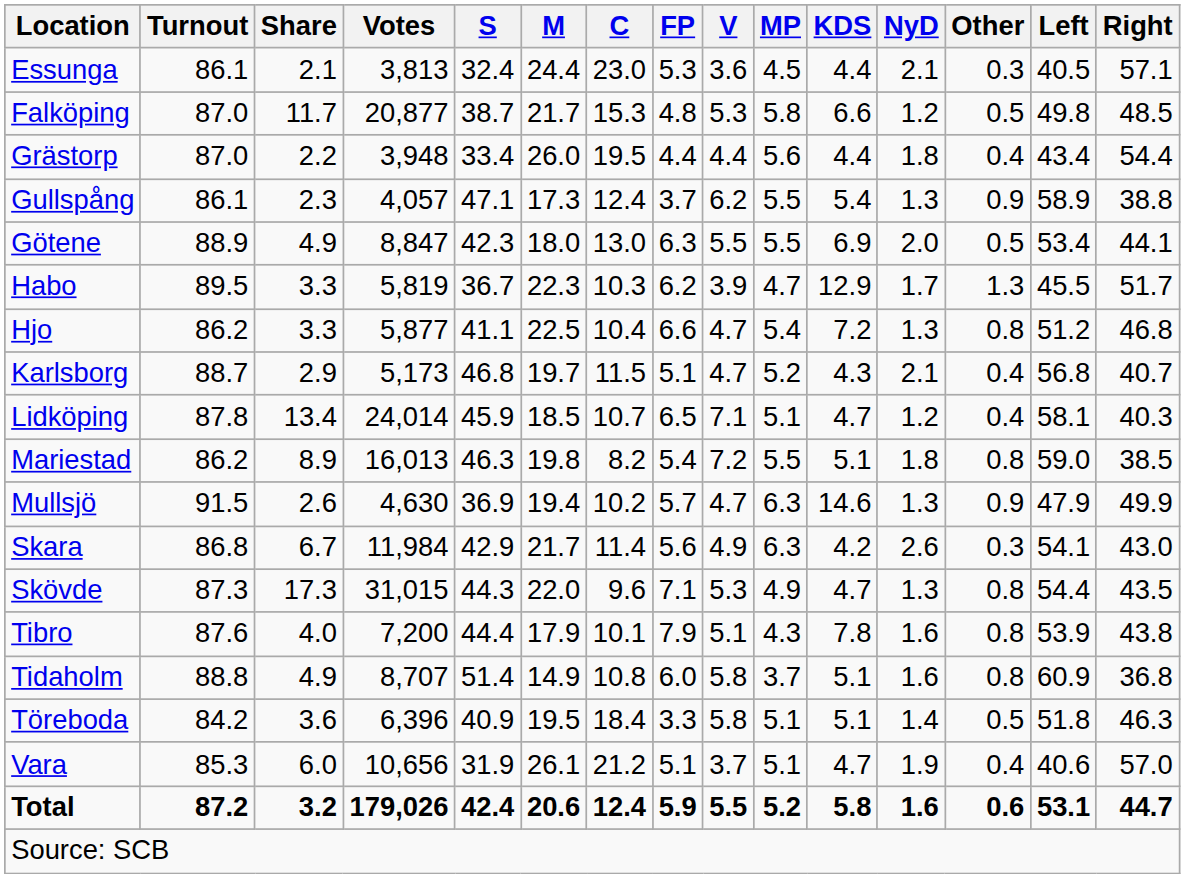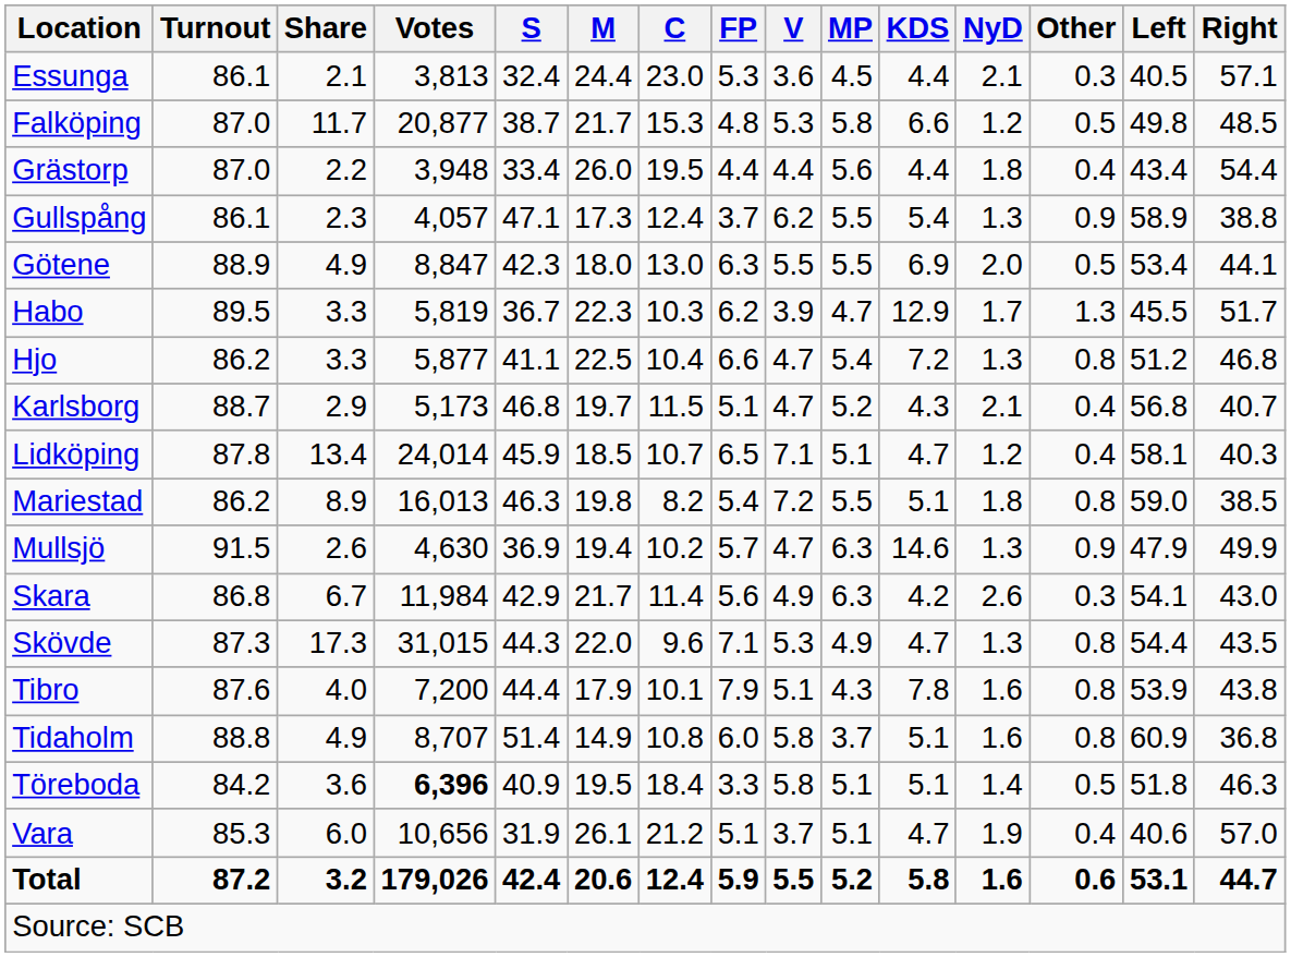Töreboda | Votes: normal -> bold
